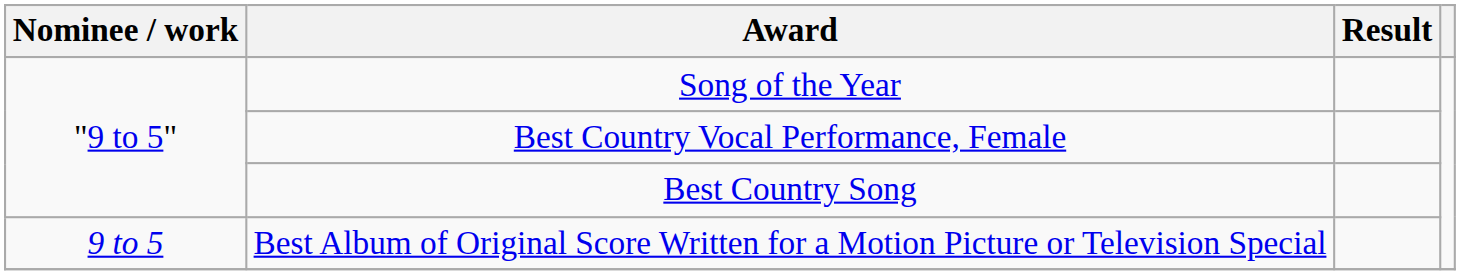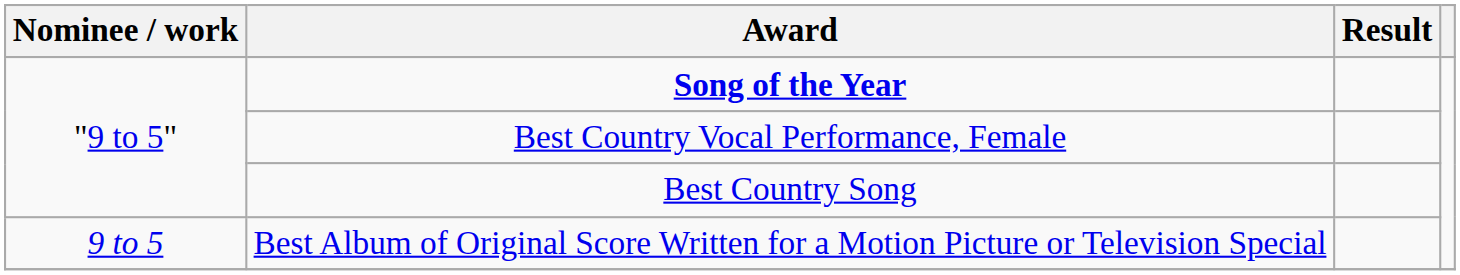Song of the Year | Award: normal -> bold
